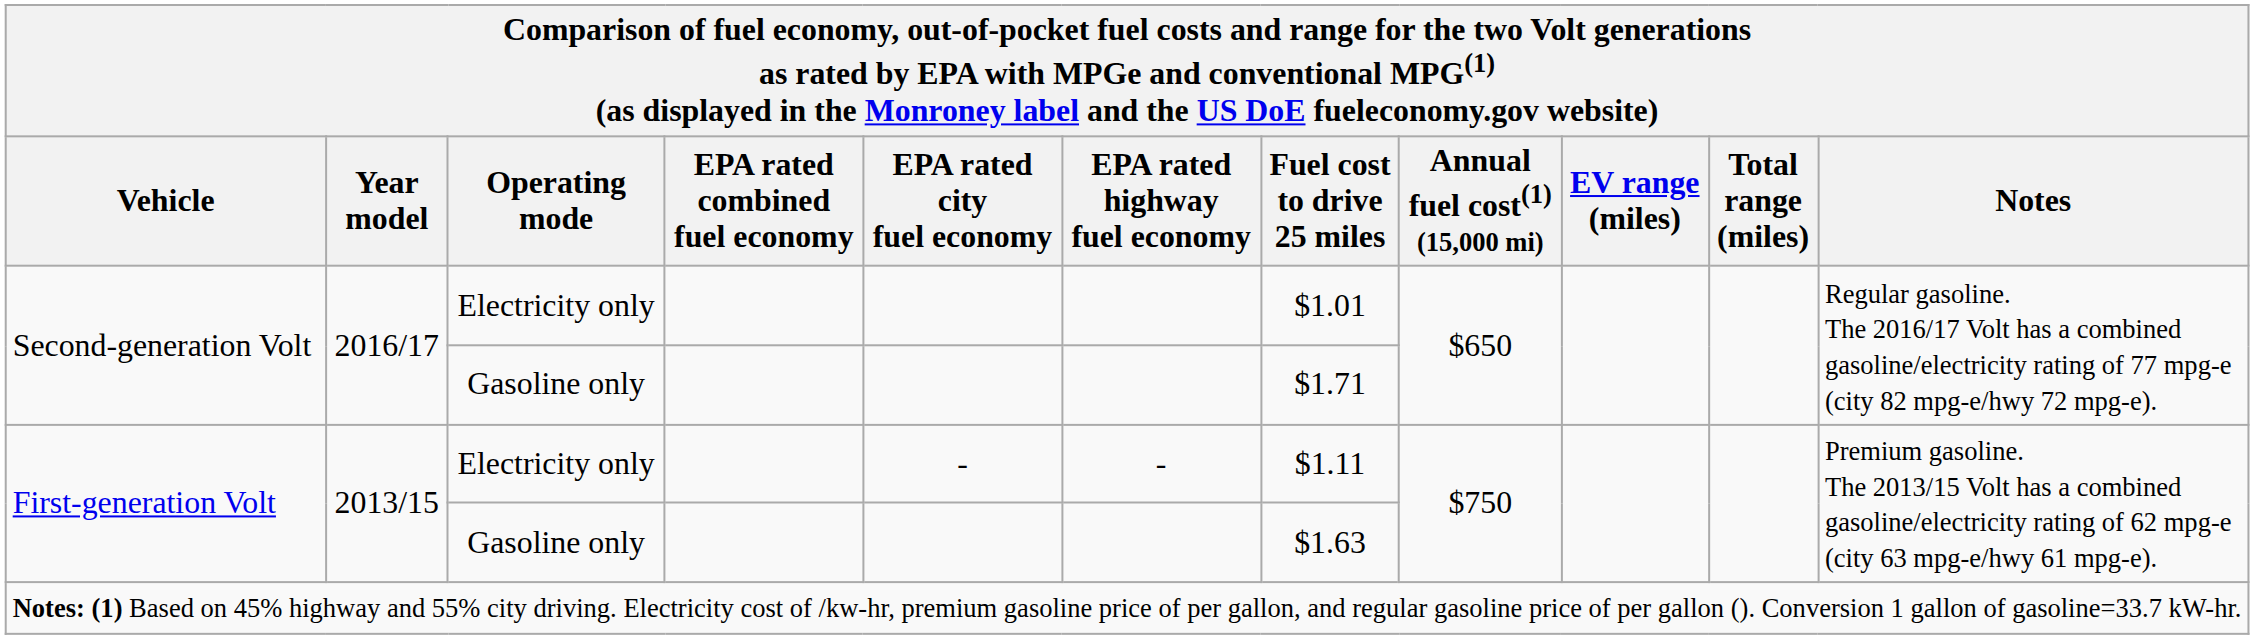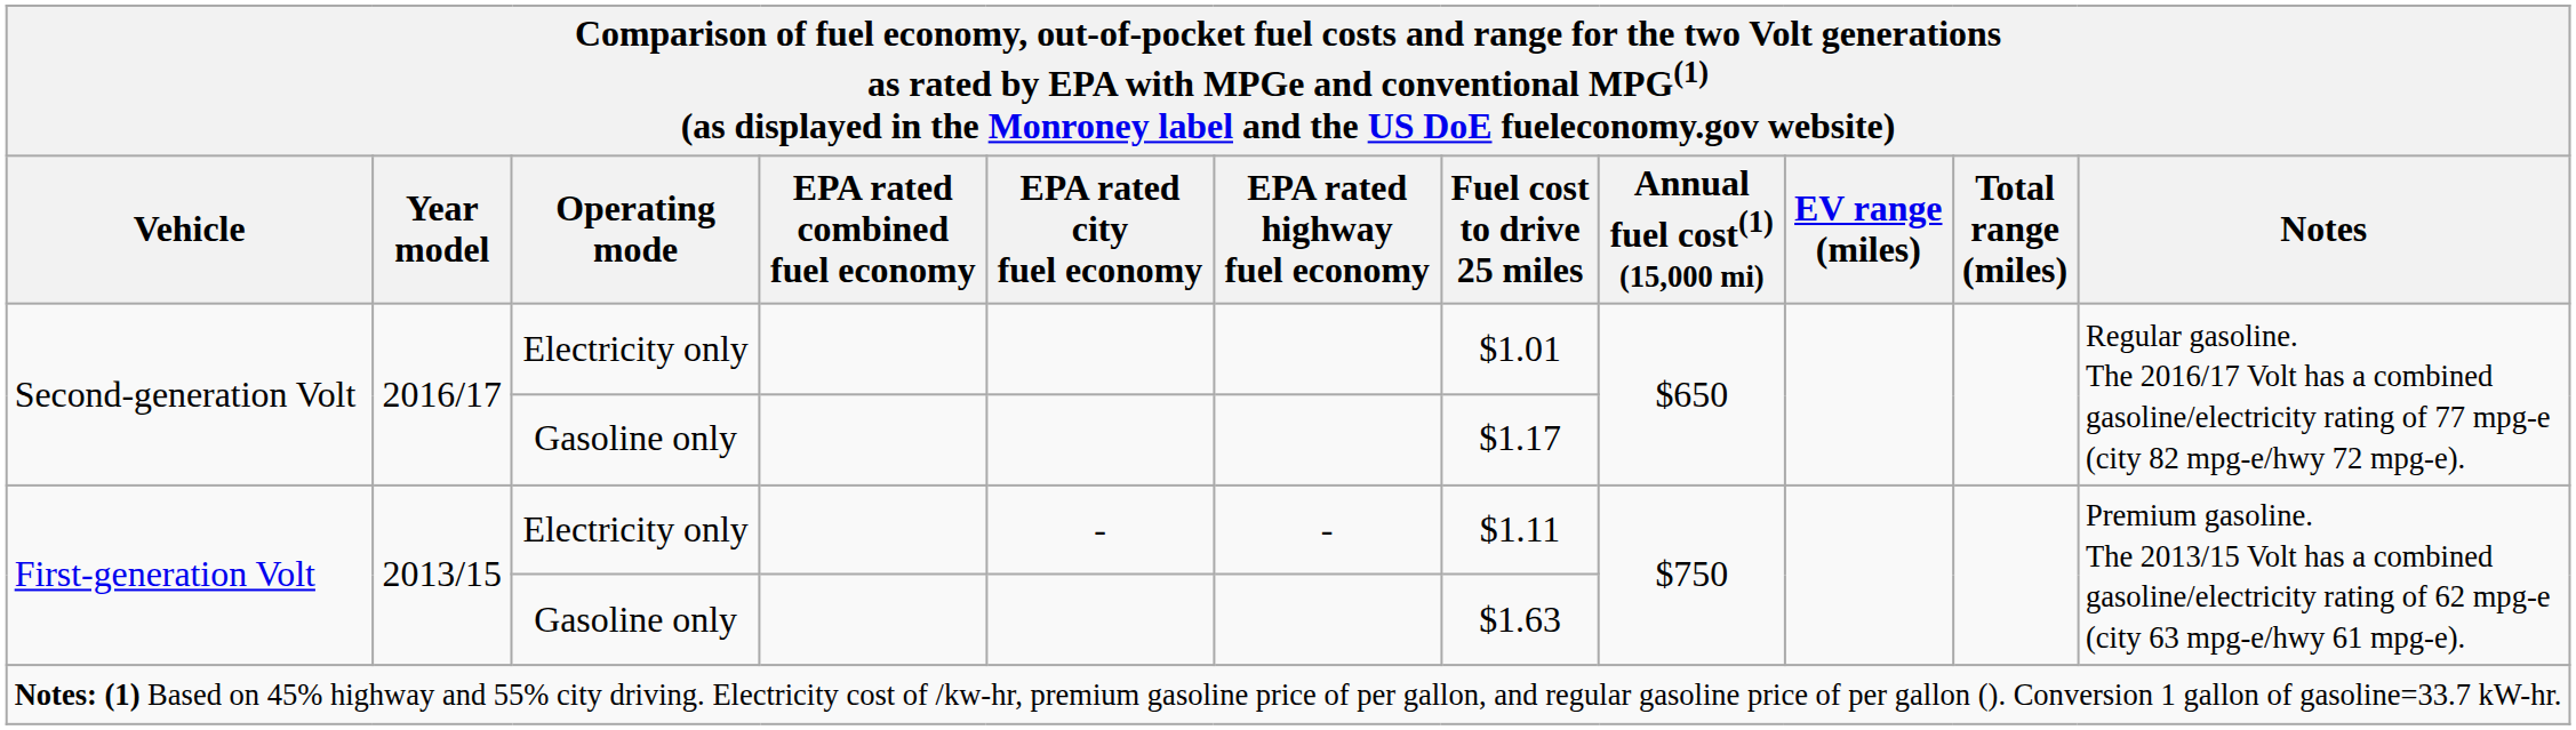Second-generation Volt / Gasoline only | Fuel cost to drive 25 miles: $1.71 -> $1.17
